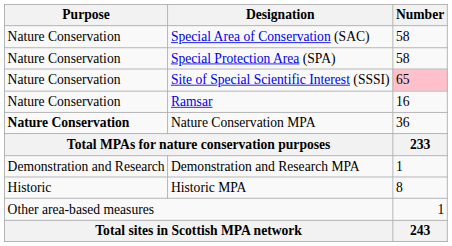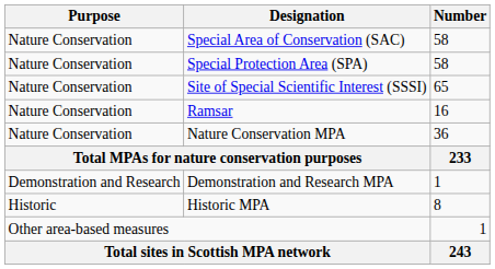Site of Special Scientific Interest (SSSI) | Number: pink background -> no background
Nature Conservation MPA | Purpose: bold -> normal
